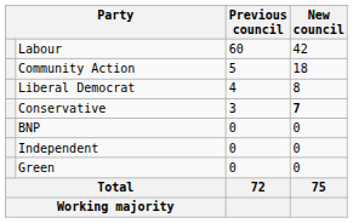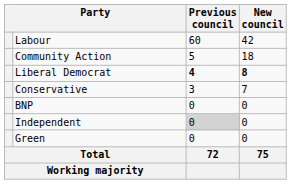Liberal Democrat | Previous council: normal -> bold
Liberal Democrat | New council: normal -> bold
Conservative | New council: bold -> normal
Independent | Previous council: no background -> lightgrey background
